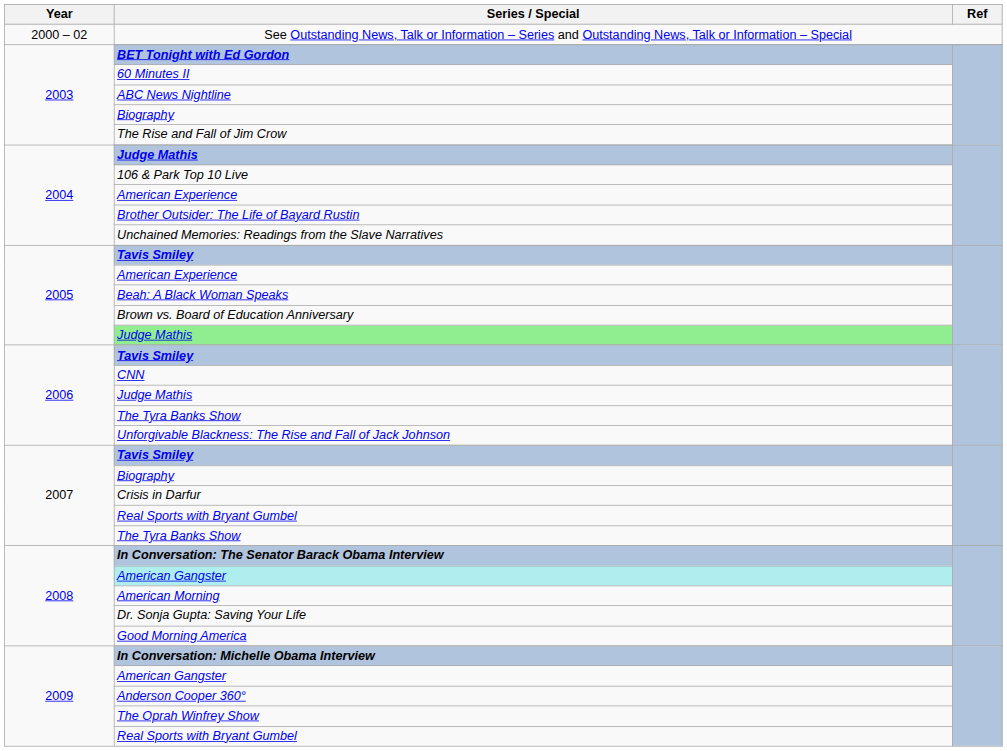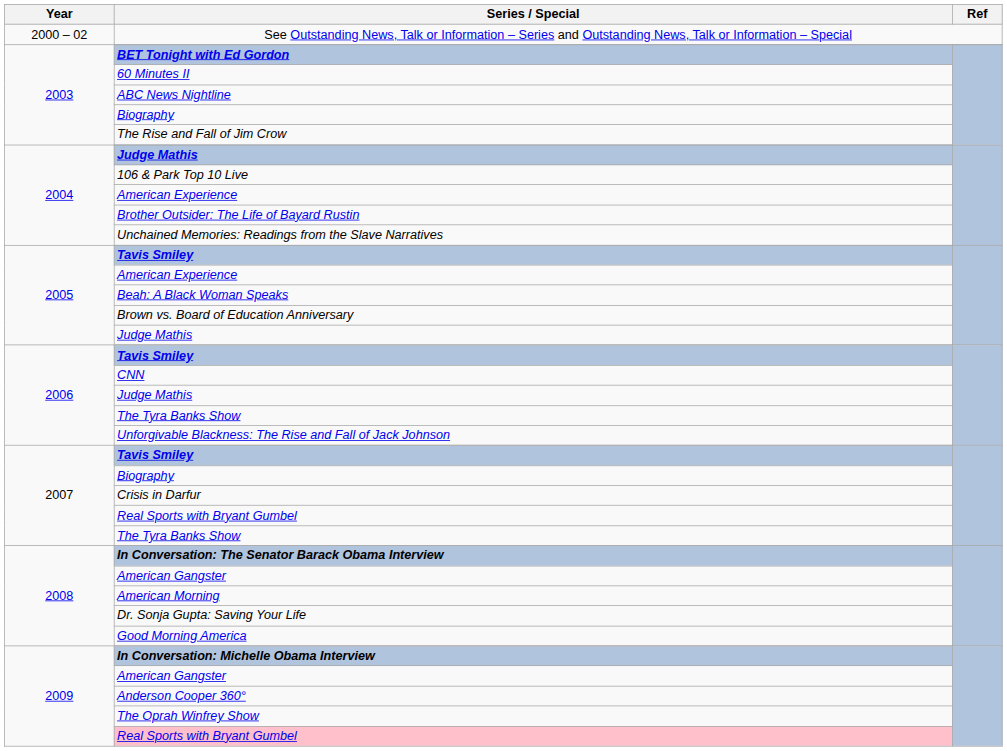2005 / Judge Mathis | Series / Special: lightgreen background -> no background
2008 / American Gangster | Series / Special: paleturquoise background -> no background
2009 / Real Sports with Bryant Gumbel | Series / Special: no background -> pink background
